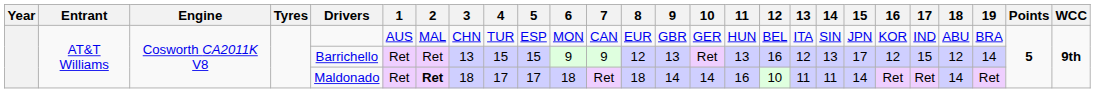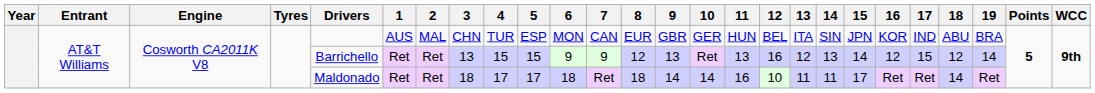row 3 | 15: 17 -> 14
row 4 | 2: bold -> normal
row 4 | 15: 14 -> 17
